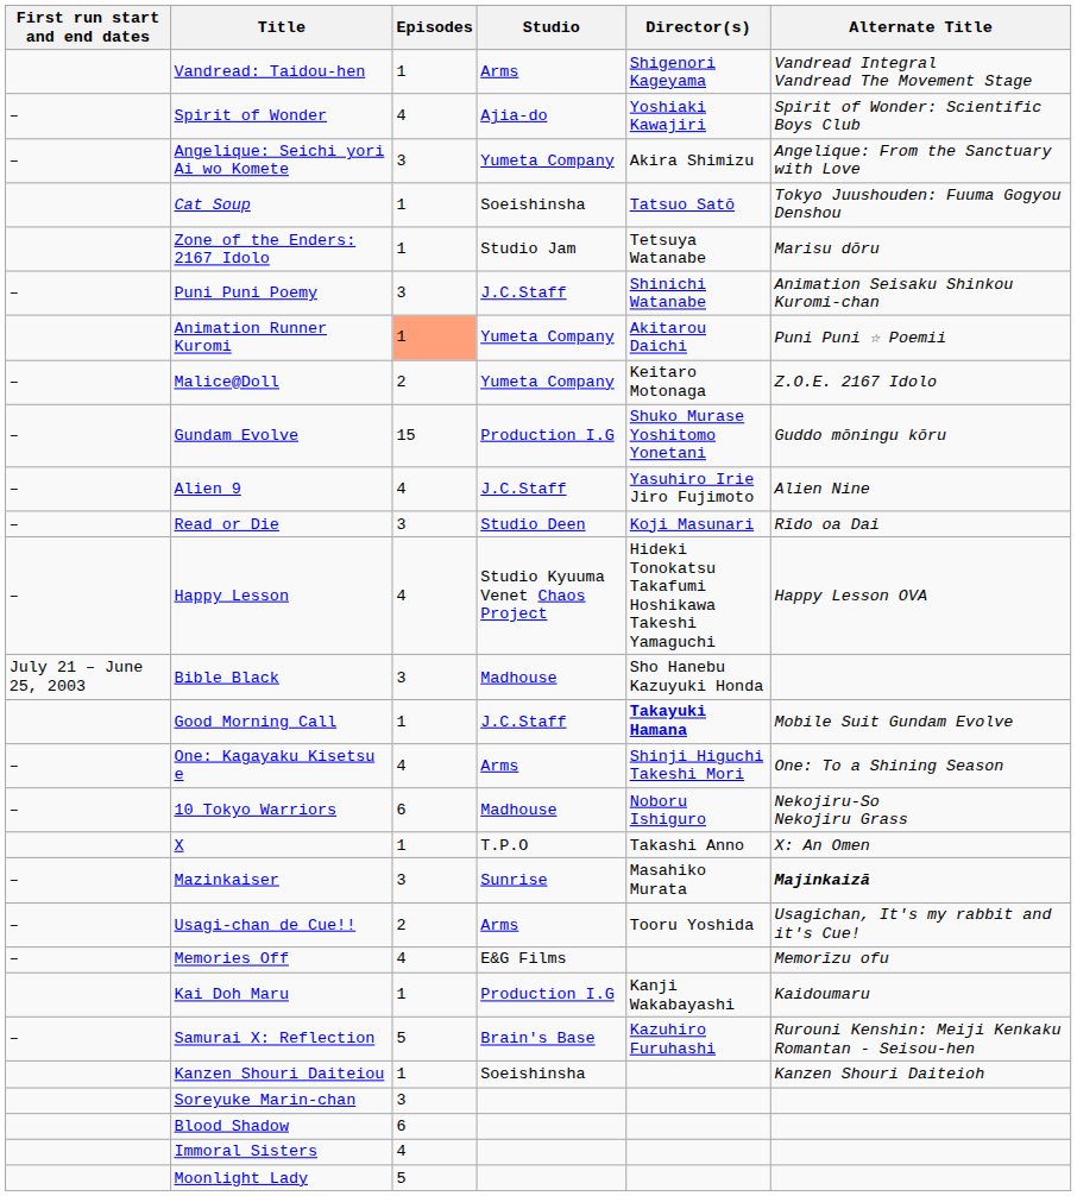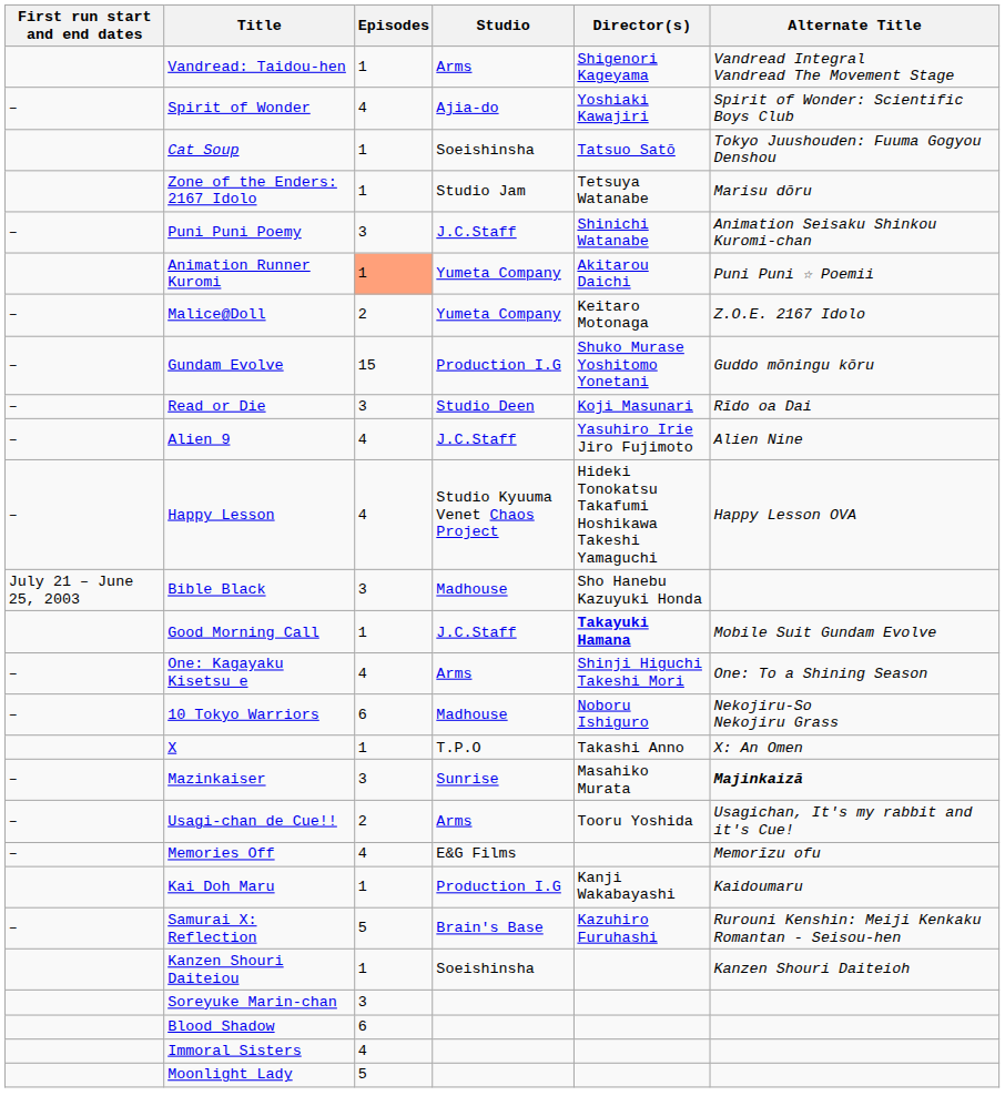- row: – | Angelique: Seichi yori Ai wo Komete | 3 | Yumeta Company | Akira Shimizu | Angelique: From the Sanctuary with Love
rows swapped: Read or Die <-> Alien 9
